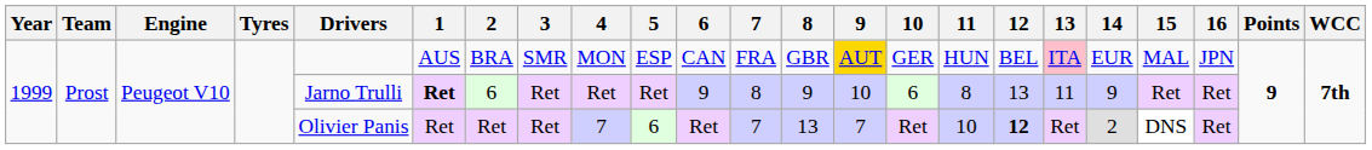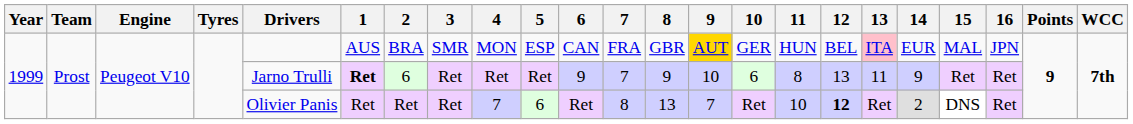row 3 | 7: 8 -> 7
row 4 | 7: 7 -> 8
